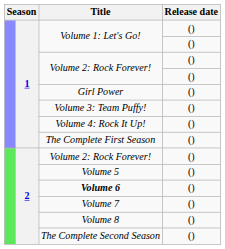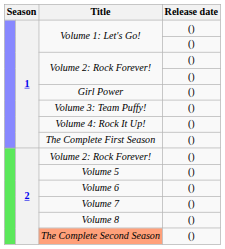Volume 6 | Title: bold -> normal
The Complete Second Season | Title: no background -> lightsalmon background
